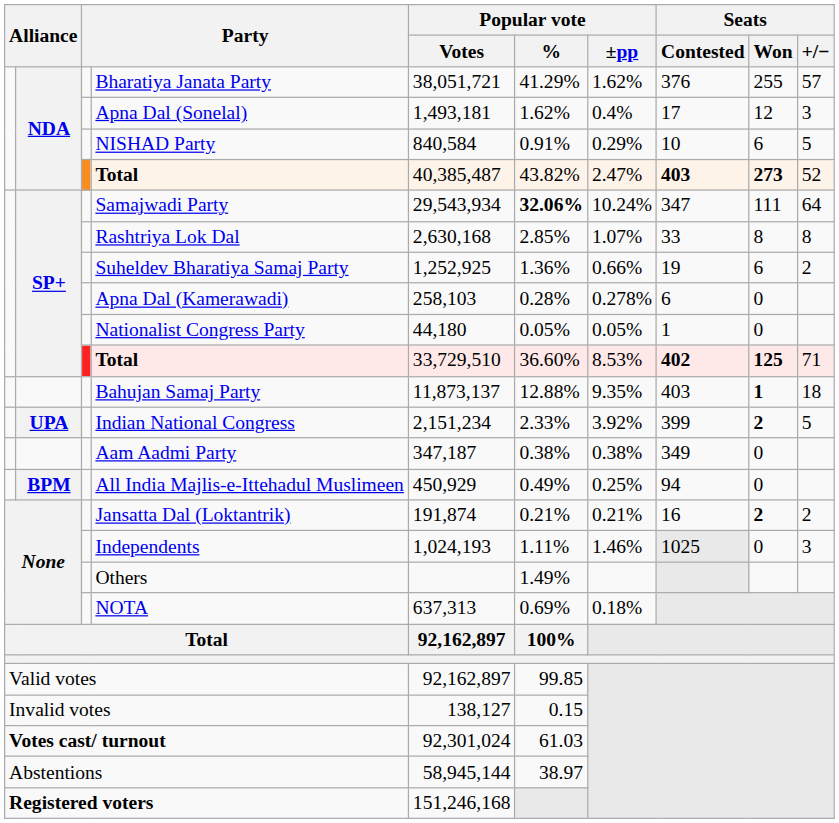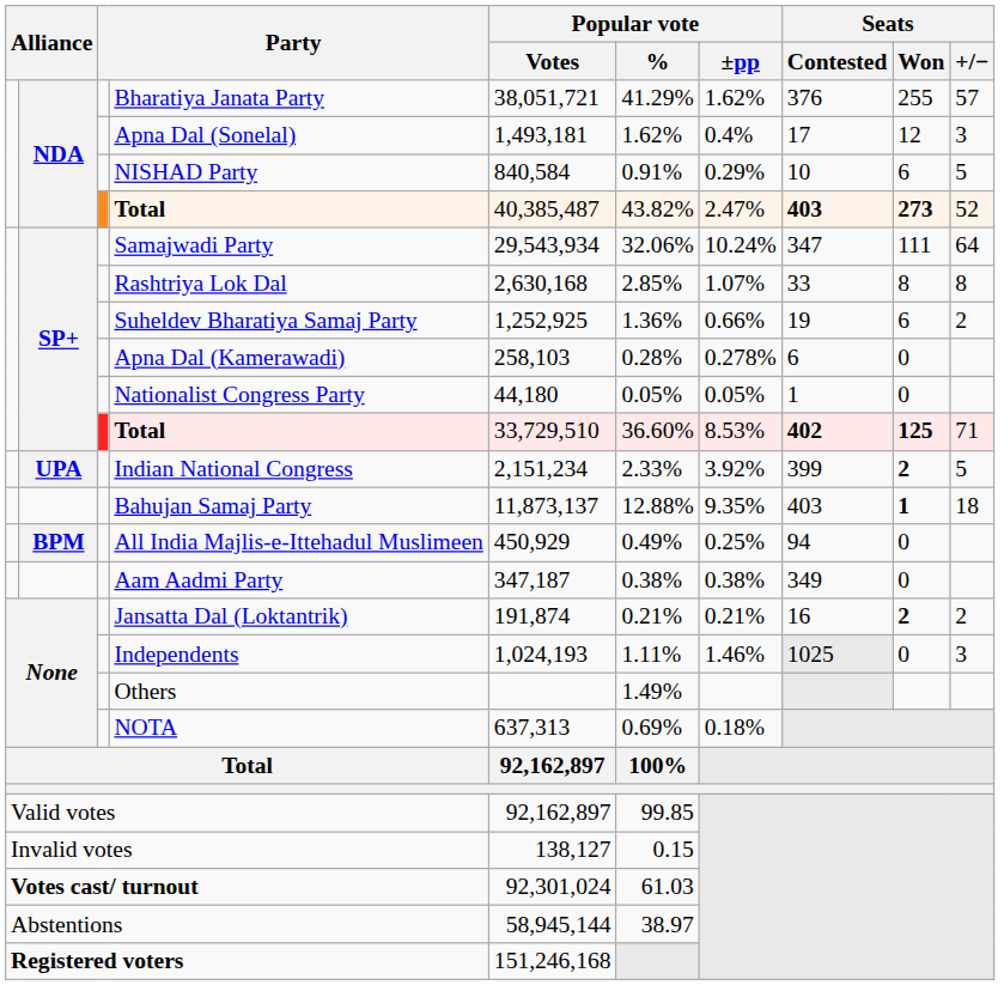Samajwadi Party | Popular vote / %: bold -> normal
rows swapped: Bahujan Samaj Party <-> Indian National Congress
rows swapped: All India Majlis-e-Ittehadul Muslimeen <-> Aam Aadmi Party
